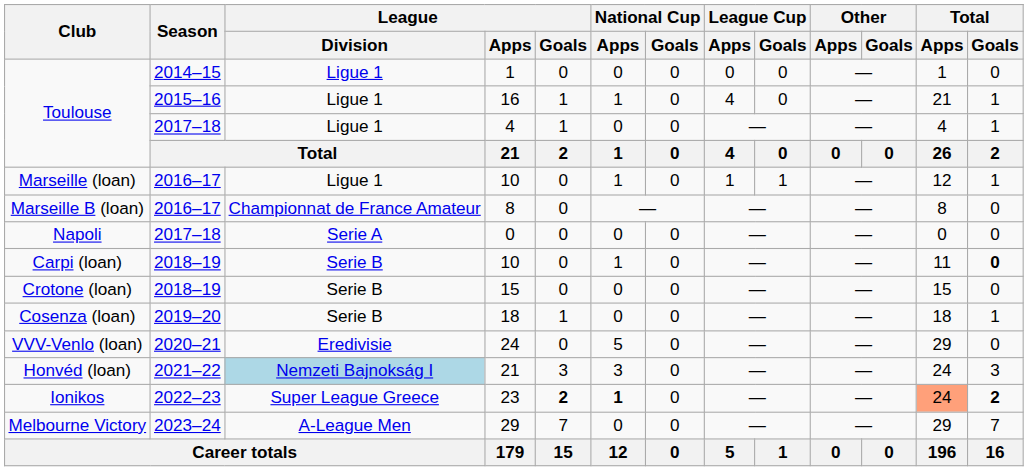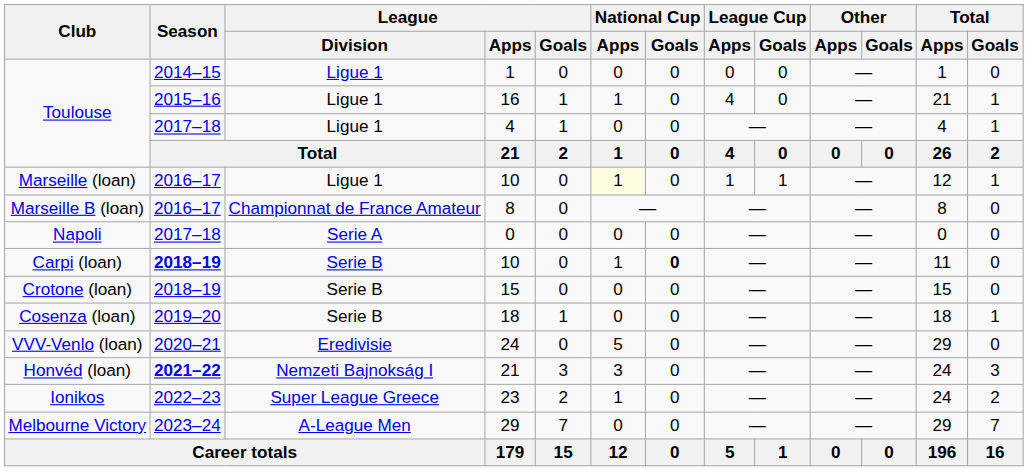Marseille (loan) / 10 | National Cup / Apps: no background -> lightyellow background
Carpi (loan) / 10 | Season: normal -> bold
Carpi (loan) / 10 | National Cup / Goals: normal -> bold
Carpi (loan) / 10 | Total / Goals: bold -> normal
Honvéd (loan) / 21 | Season: normal -> bold
Honvéd (loan) / 21 | League / Division: lightblue background -> no background
23 | League / Goals: bold -> normal
23 | National Cup / Apps: bold -> normal
23 | Total / Apps: lightsalmon background -> no background
23 | Total / Goals: bold -> normal
